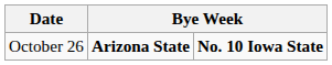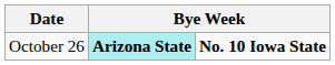October 26 | column 2: no background -> paleturquoise background
